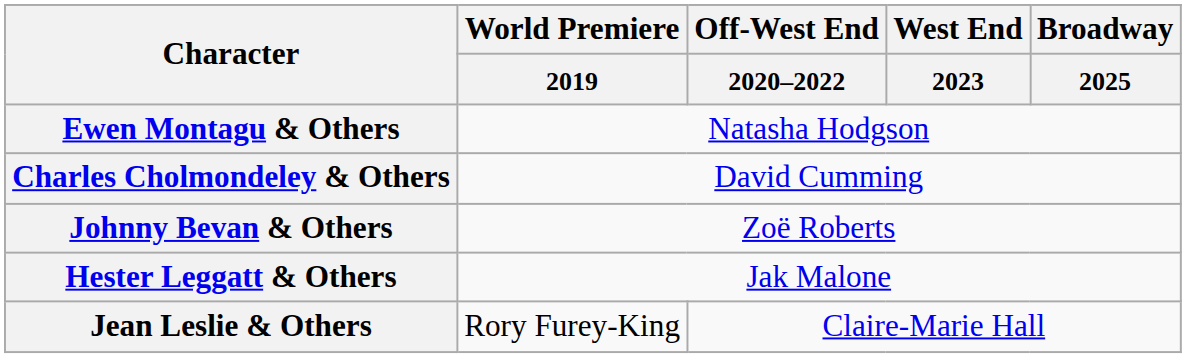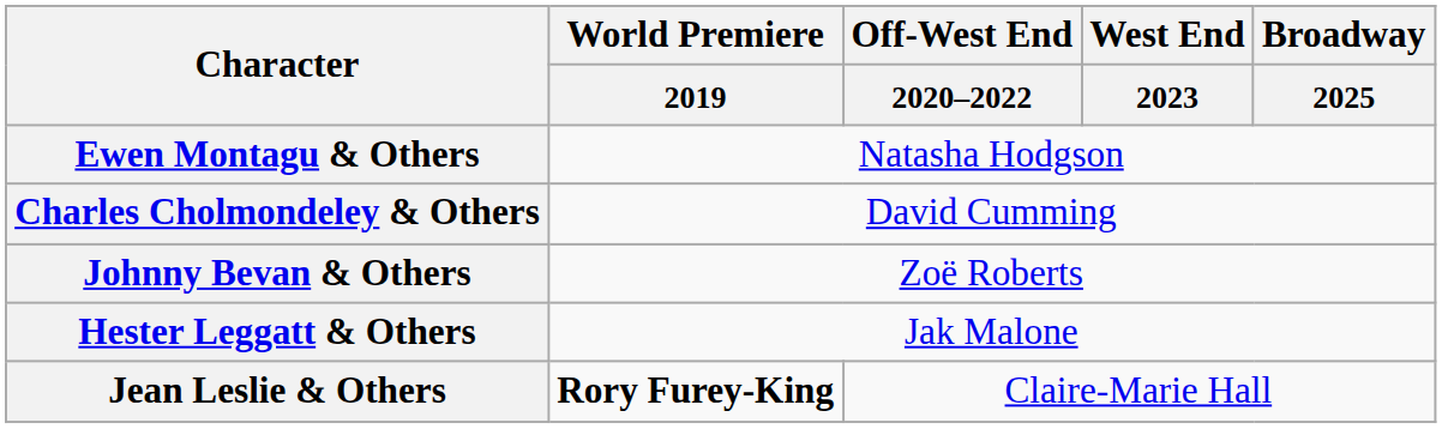Jean Leslie & Others | World Premiere / 2019: normal -> bold
